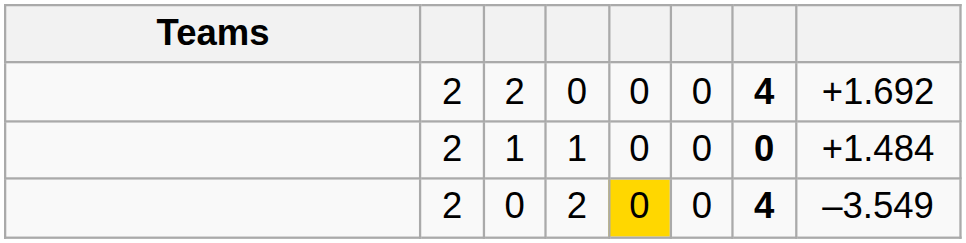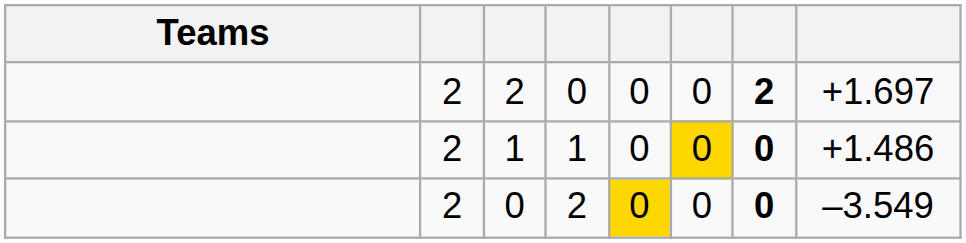row 2 | column 7: 4 -> 2
row 2 | column 8: +1.692 -> +1.697
row 3 | column 6: no background -> gold background
row 3 | column 8: +1.484 -> +1.486
row 4 | column 7: 4 -> 0
